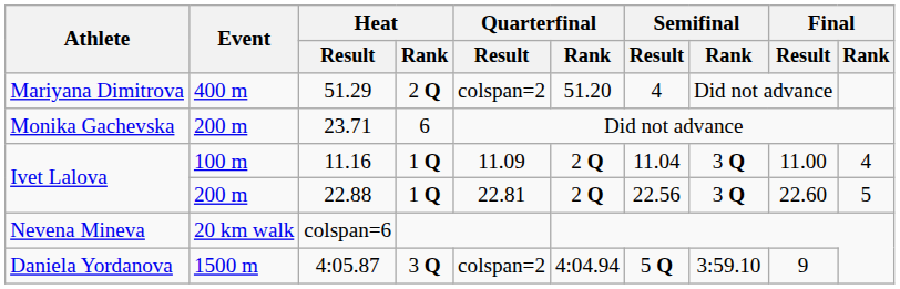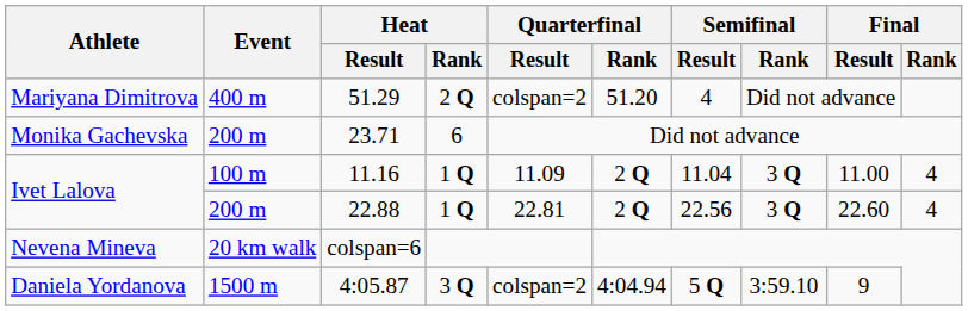22.88 | Final / Rank: 5 -> 4
